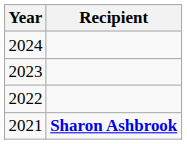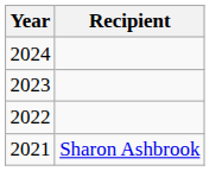2021 | Recipient: bold -> normal
